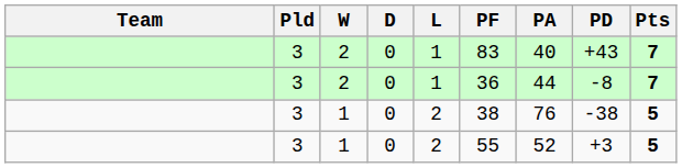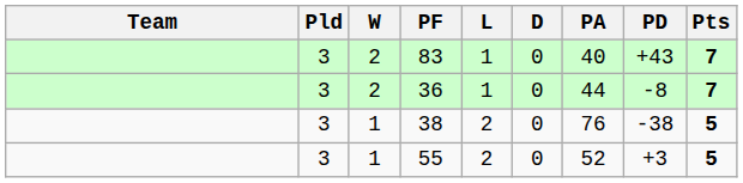columns swapped: D <-> PF
